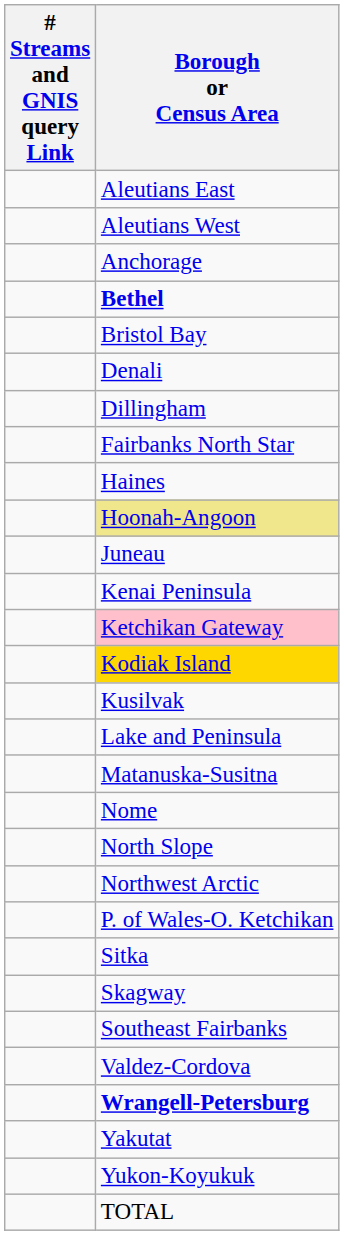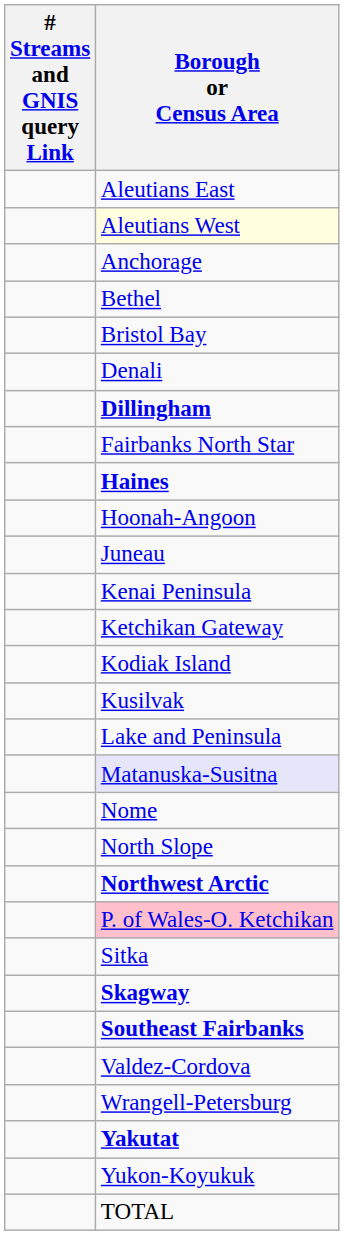Aleutians West | Borough or Census Area: no background -> lightyellow background
Bethel | Borough or Census Area: bold -> normal
Dillingham | Borough or Census Area: normal -> bold
Haines | Borough or Census Area: normal -> bold
Hoonah-Angoon | Borough or Census Area: khaki background -> no background
Ketchikan Gateway | Borough or Census Area: pink background -> no background
Kodiak Island | Borough or Census Area: gold background -> no background
Matanuska-Susitna | Borough or Census Area: no background -> lavender background
Northwest Arctic | Borough or Census Area: normal -> bold
P. of Wales-O. Ketchikan | Borough or Census Area: no background -> pink background
Skagway | Borough or Census Area: normal -> bold
Southeast Fairbanks | Borough or Census Area: normal -> bold
Wrangell-Petersburg | Borough or Census Area: bold -> normal
Yakutat | Borough or Census Area: normal -> bold
